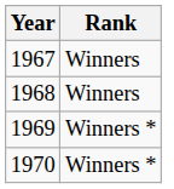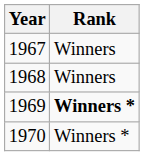1969 | Rank: normal -> bold
